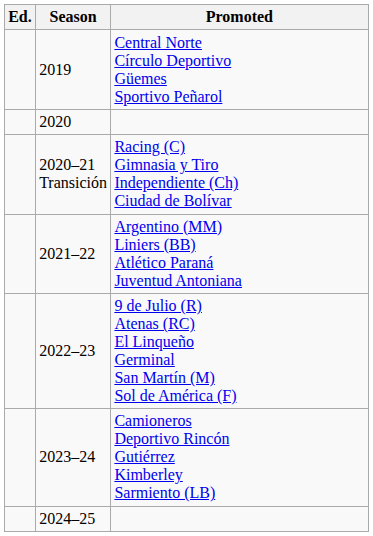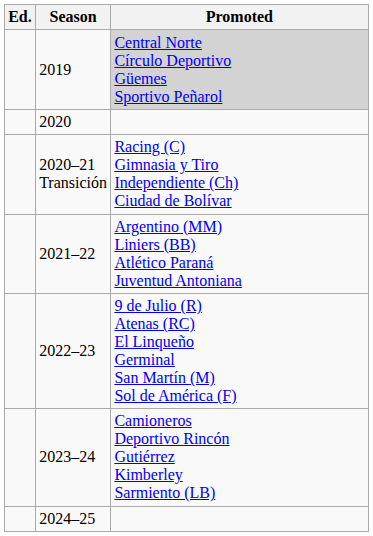2019 | Promoted: no background -> lightgrey background
